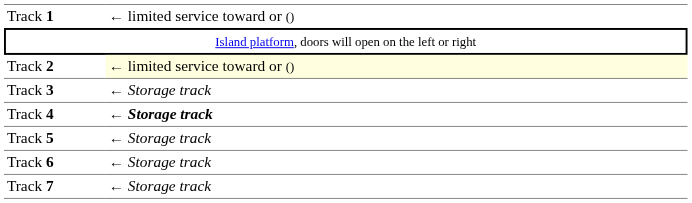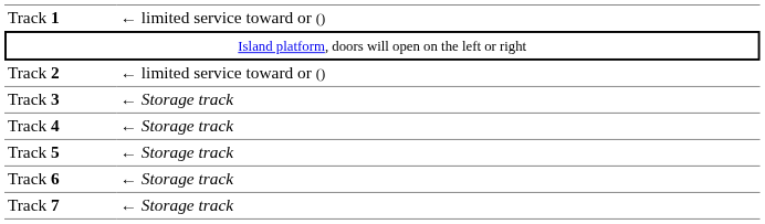Track 2 | column 2: lightyellow background -> no background
Track 4 | column 2: bold -> normal
